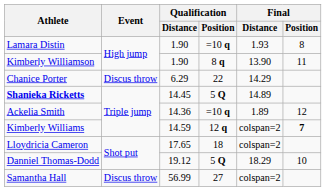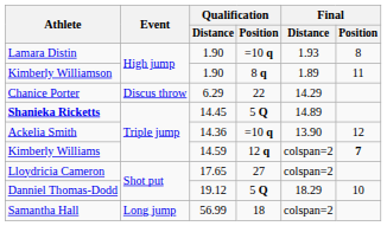Kimberly Williamson | Final / Distance: 13.90 -> 1.89
Ackelia Smith | Final / Distance: 1.89 -> 13.90
Lloydricia Cameron | Qualification / Position: 18 -> 27
Samantha Hall | Event: Discus throw -> Long jump
Samantha Hall | Qualification / Position: 27 -> 18
